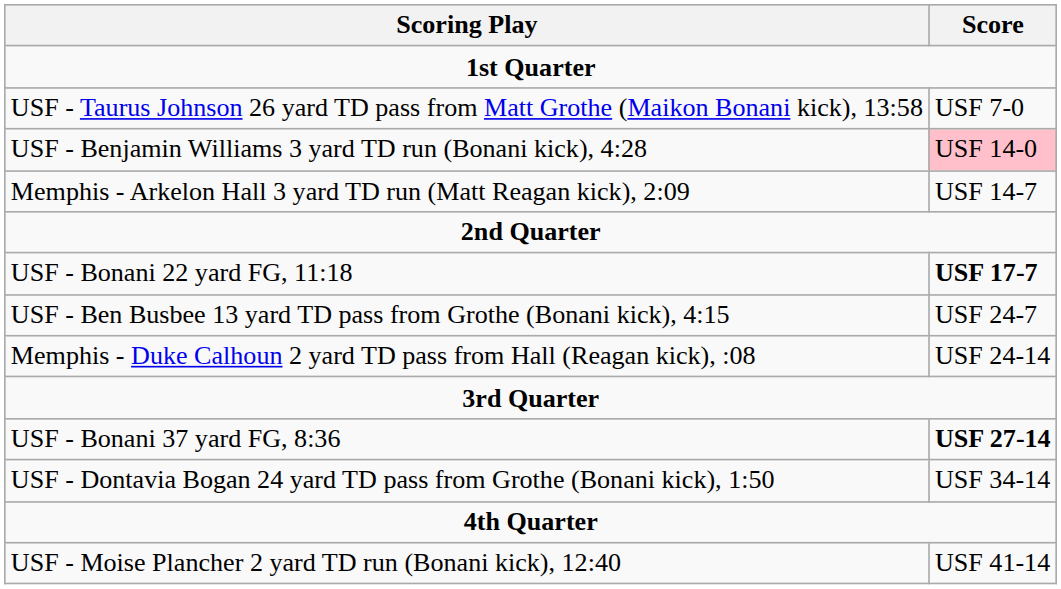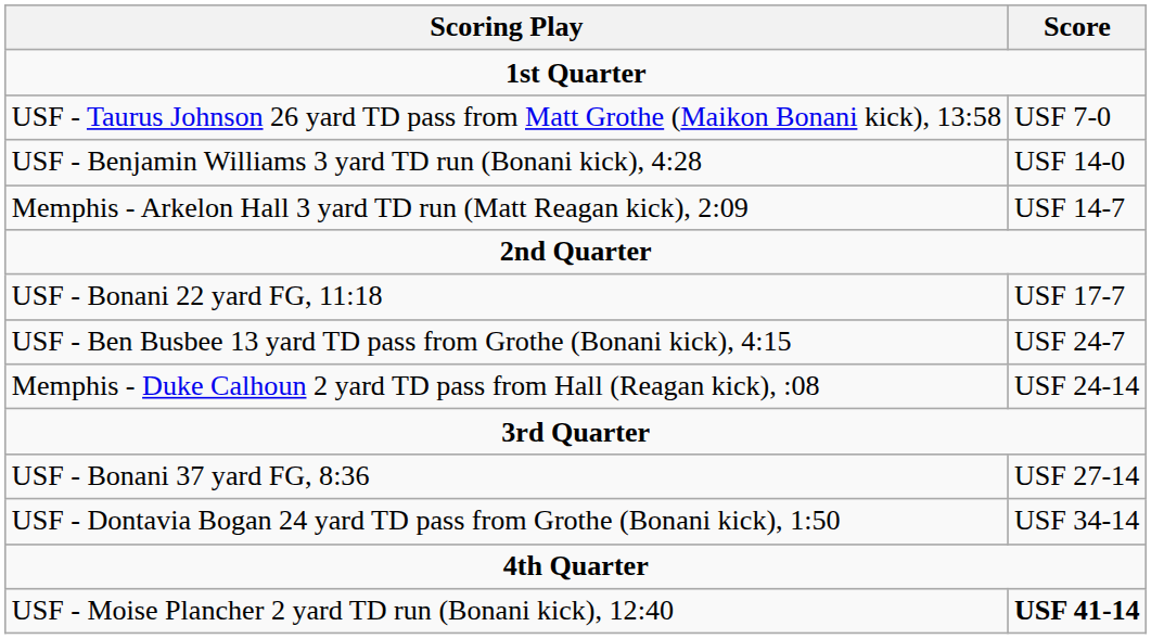USF - Benjamin Williams 3 yard TD run (Bonani kick), 4:28 | Score: pink background -> no background
USF - Bonani 22 yard FG, 11:18 | Score: bold -> normal
USF - Bonani 37 yard FG, 8:36 | Score: bold -> normal
USF - Moise Plancher 2 yard TD run (Bonani kick), 12:40 | Score: normal -> bold
